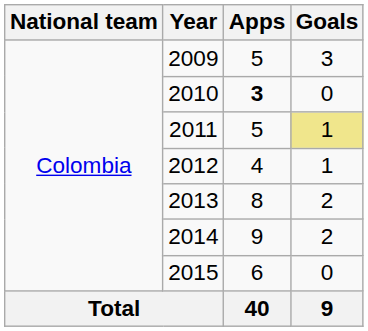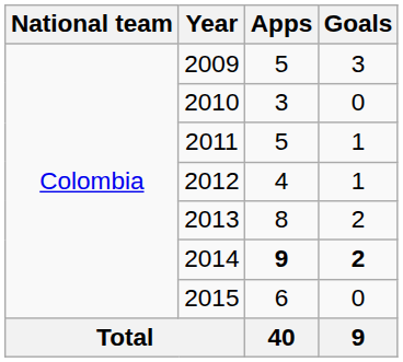2010 | Apps: bold -> normal
2011 | Goals: khaki background -> no background
2014 | Apps: normal -> bold
2014 | Goals: normal -> bold
